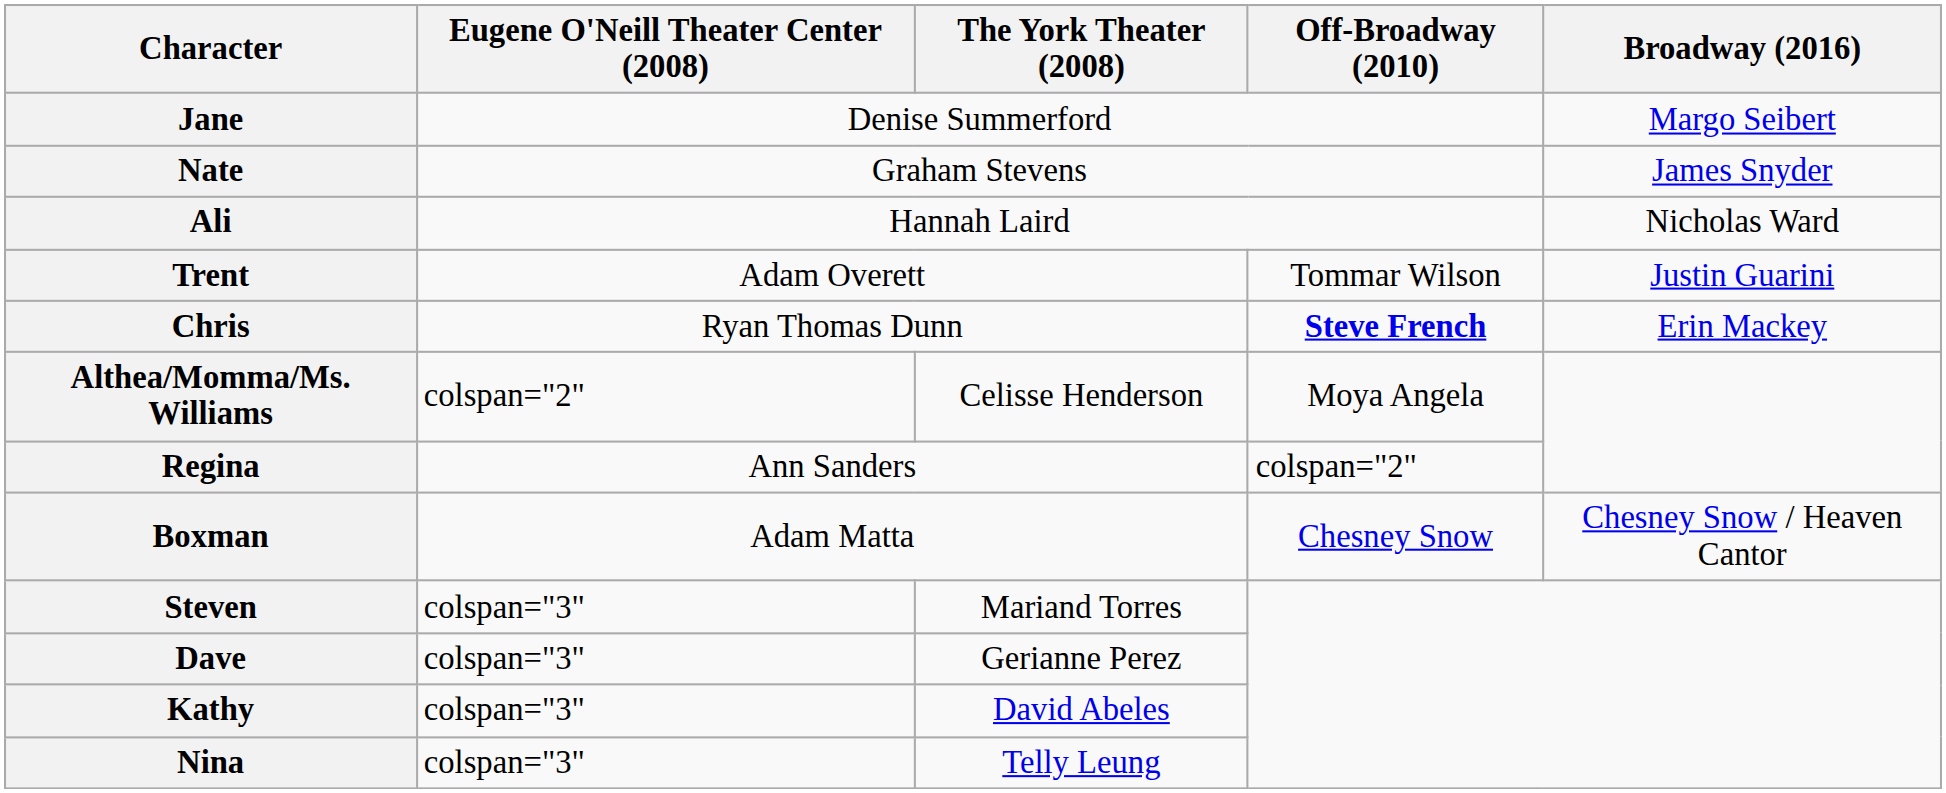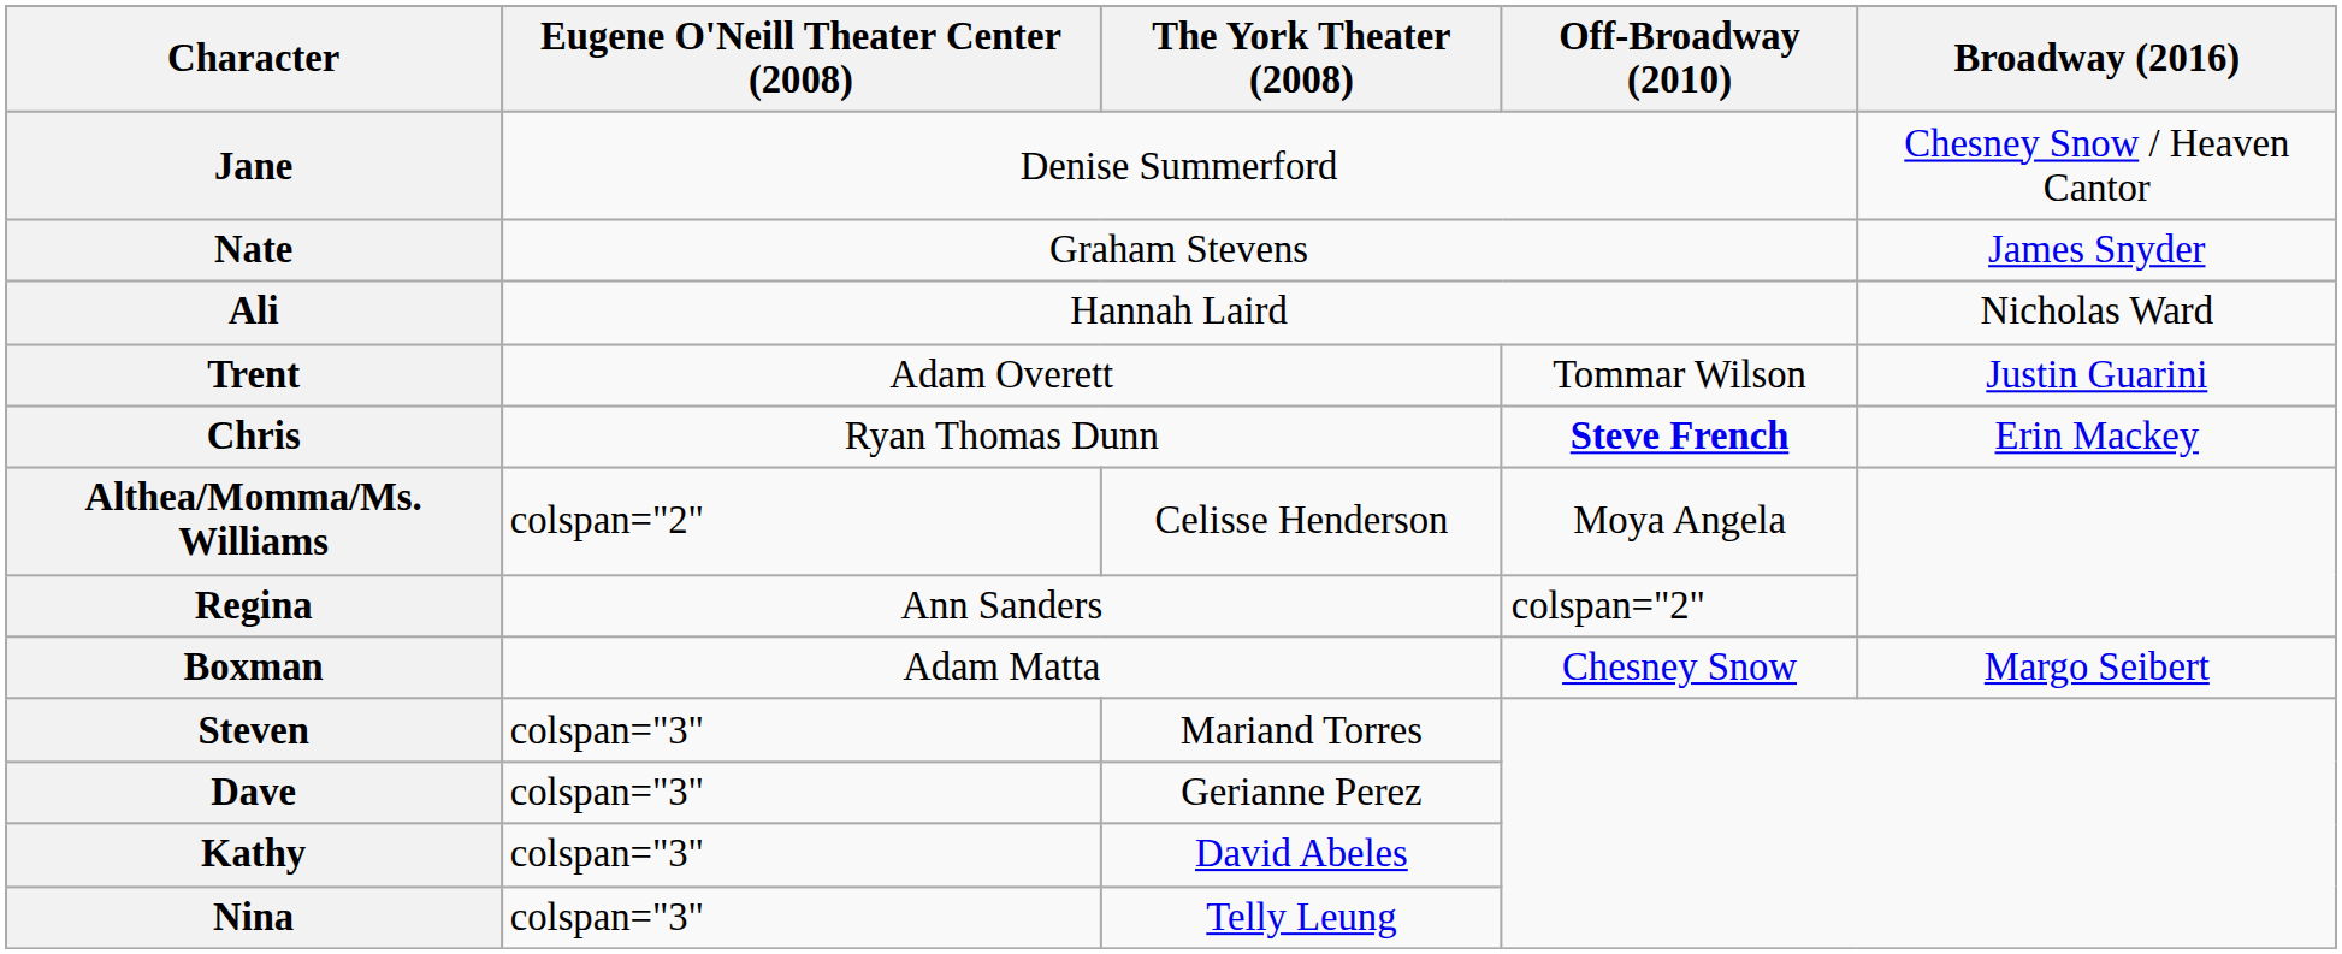Jane | Broadway (2016): Margo Seibert -> Chesney Snow / Heaven Cantor
Boxman | Broadway (2016): Chesney Snow / Heaven Cantor -> Margo Seibert
